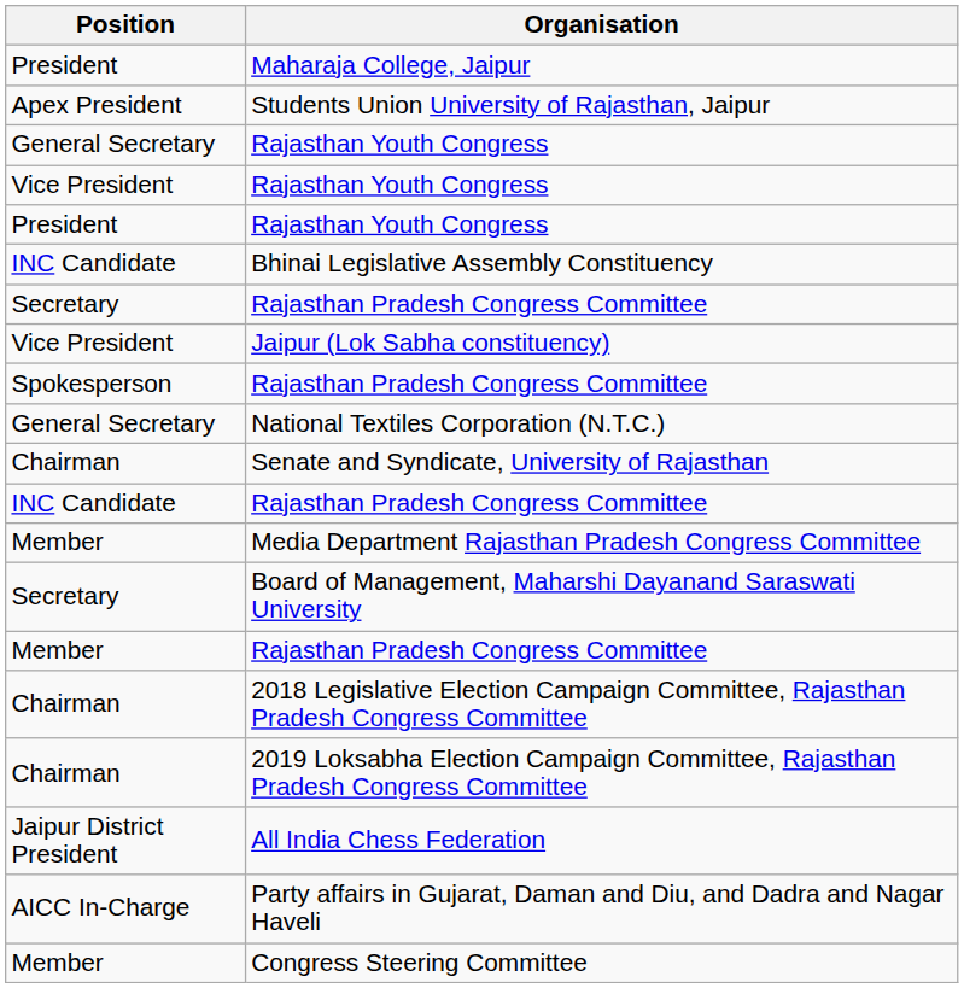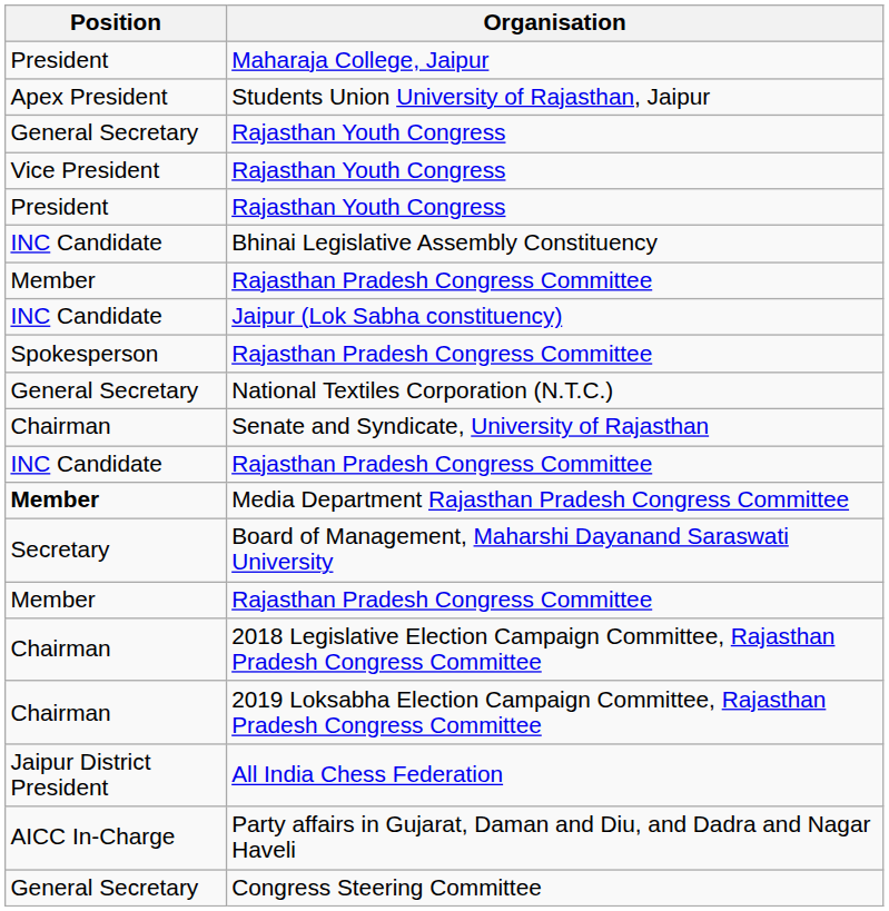row 8 | Position: Secretary -> Member
row 9 | Position: Vice President -> INC Candidate
row 14 | Position: normal -> bold
row 21 | Position: Member -> General Secretary
